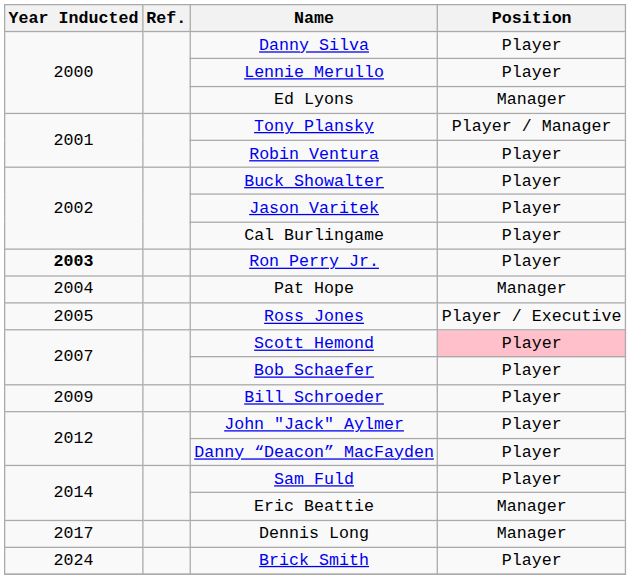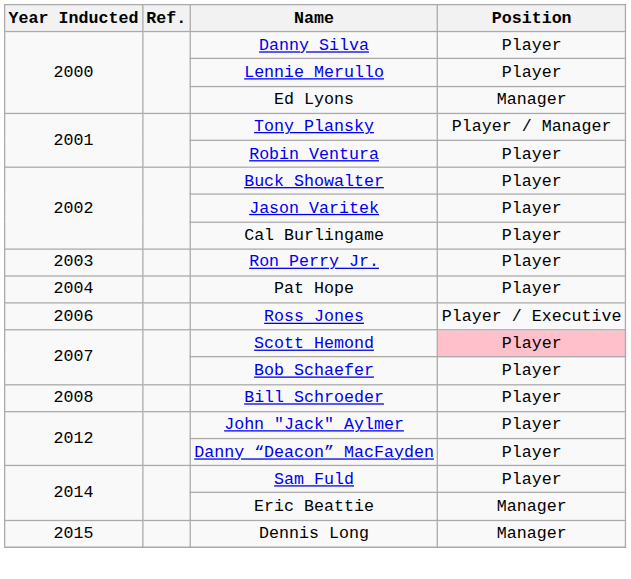Ron Perry Jr. | Year Inducted: bold -> normal
Pat Hope | Position: Manager -> Player
Ross Jones | Year Inducted: 2005 -> 2006
Bill Schroeder | Year Inducted: 2009 -> 2008
Dennis Long | Year Inducted: 2017 -> 2015
- row: 2024 | Brick Smith | Player
